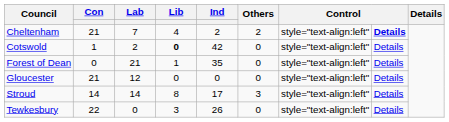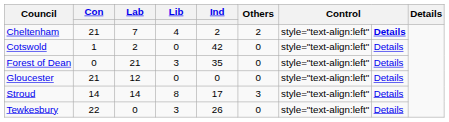Cotswold | Lib: bold -> normal
Forest of Dean | Lib: 1 -> 3
